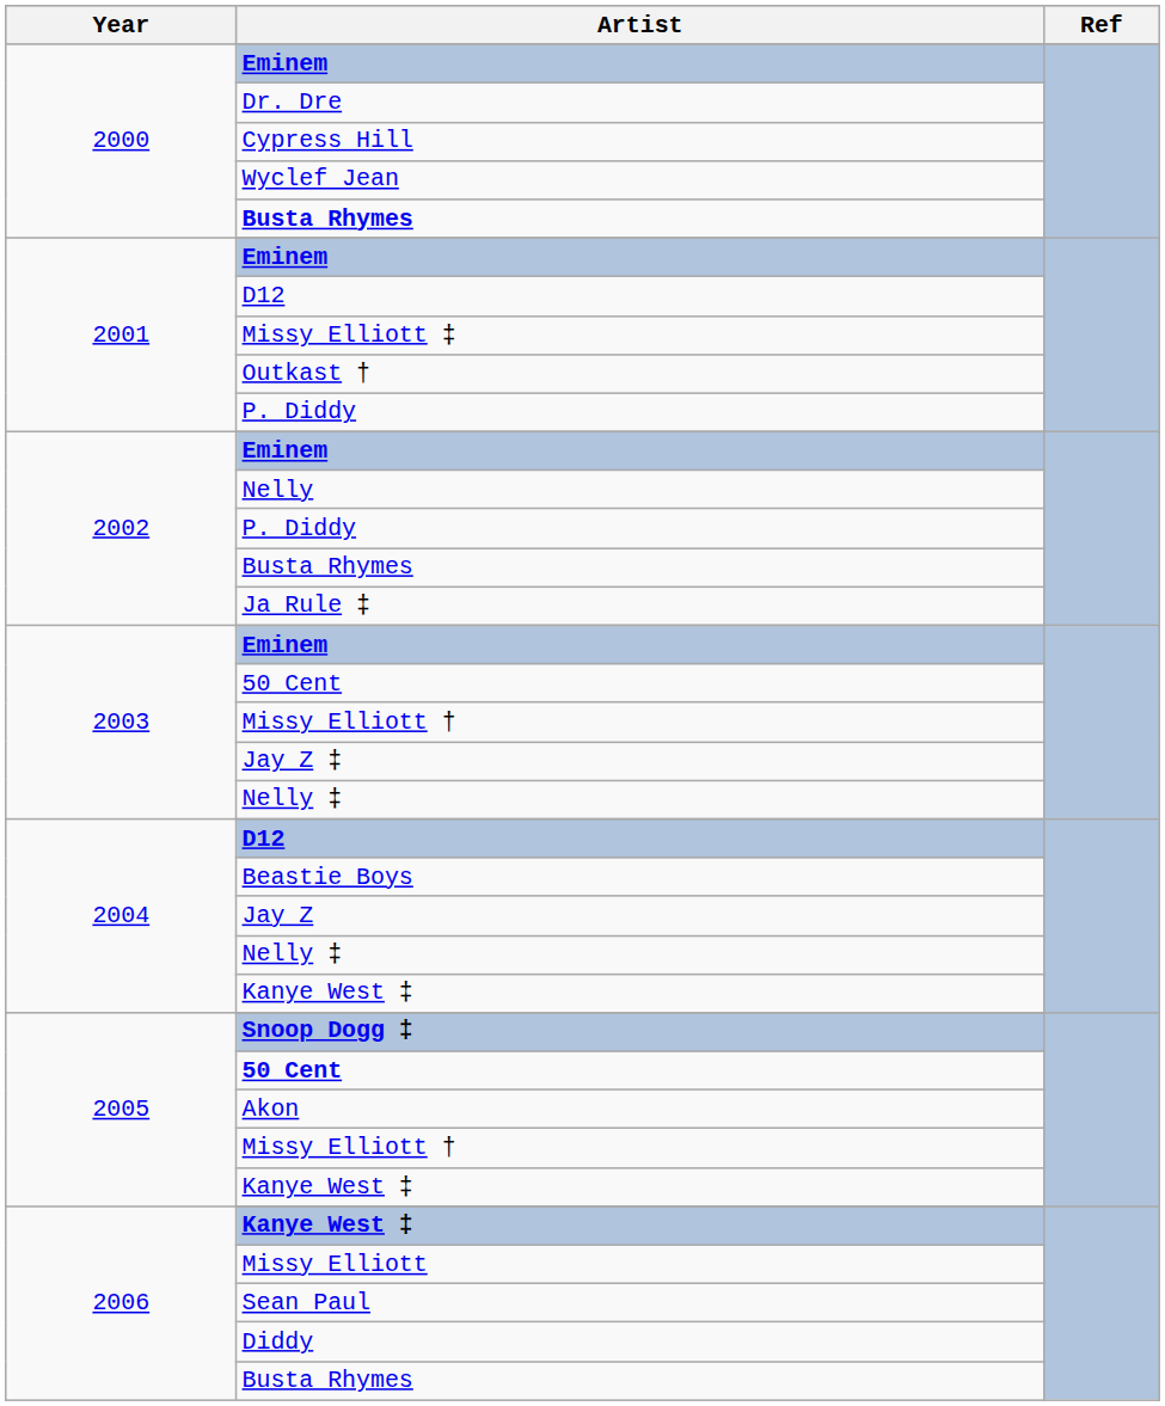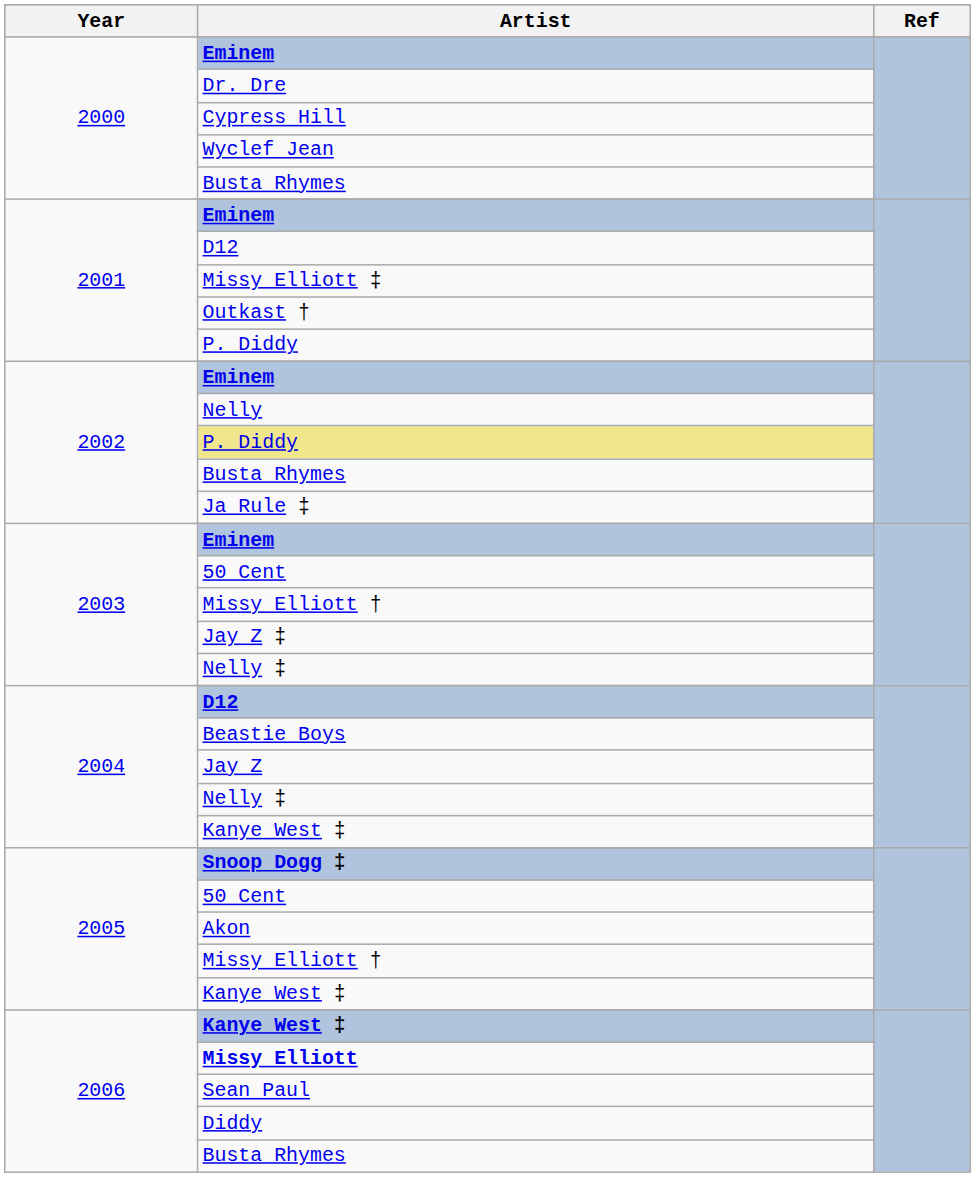2000 / Busta Rhymes | Artist: bold -> normal
2002 / P. Diddy | Artist: no background -> khaki background
2005 / 50 Cent | Artist: bold -> normal
Missy Elliott | Artist: normal -> bold
